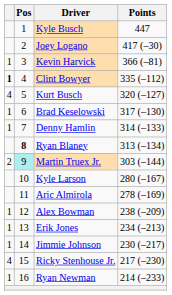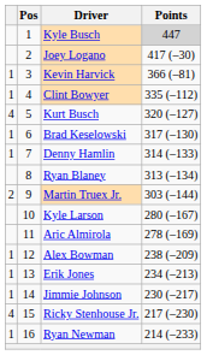Kyle Busch | Points: no background -> lightgrey background
Clint Bowyer | column 1: bold -> normal
Ryan Blaney | Pos: bold -> normal
Martin Truex Jr. | Pos: paleturquoise background -> no background
